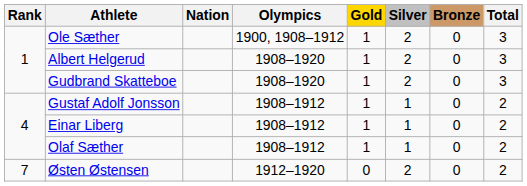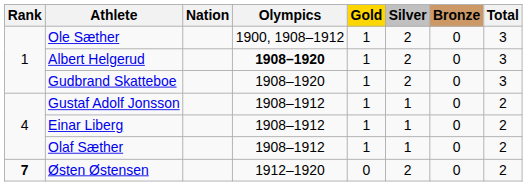Albert Helgerud | Olympics: normal -> bold
Østen Østensen | Rank: normal -> bold
